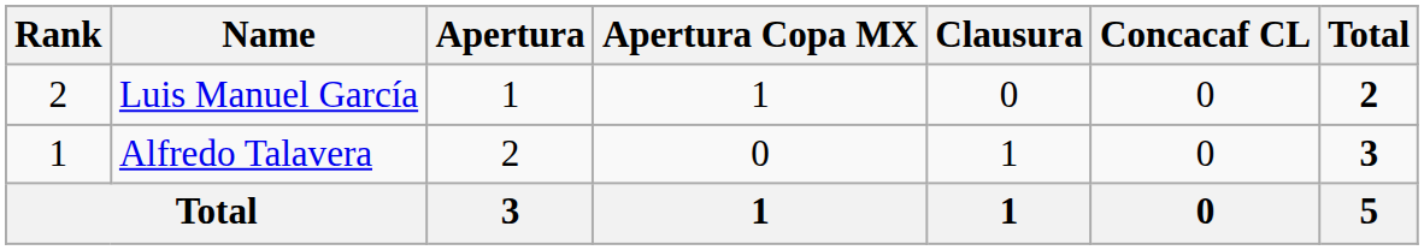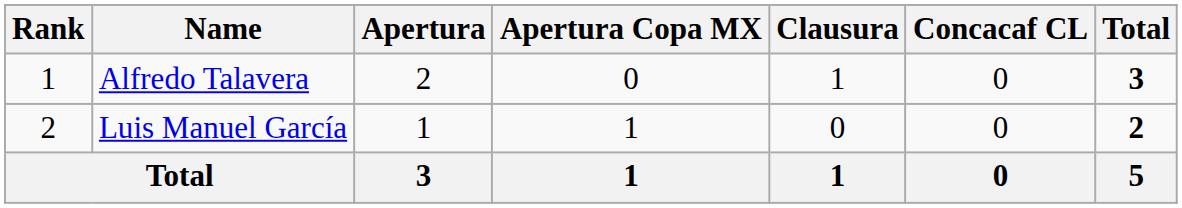rows swapped: Alfredo Talavera <-> Luis Manuel García
